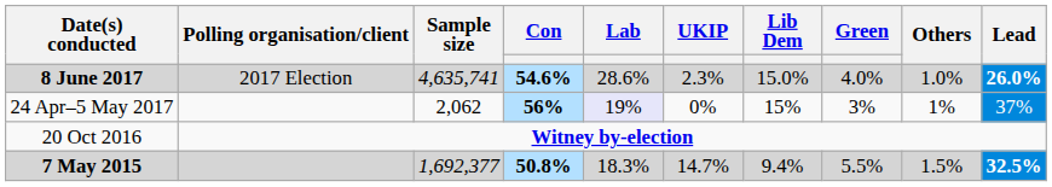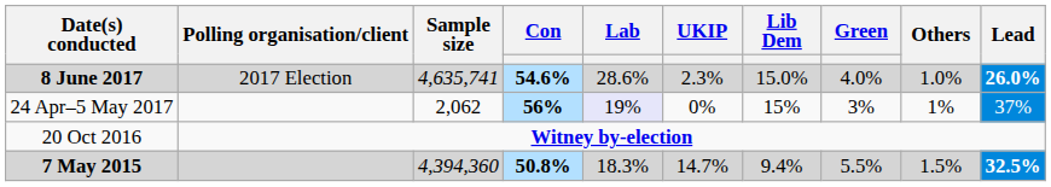7 May 2015 | Sample size: 1,692,377 -> 4,394,360
